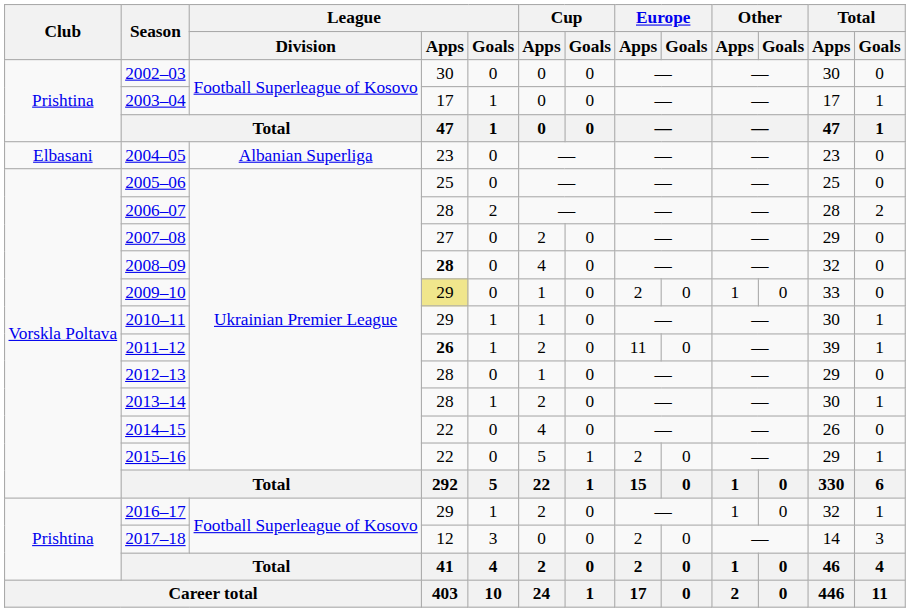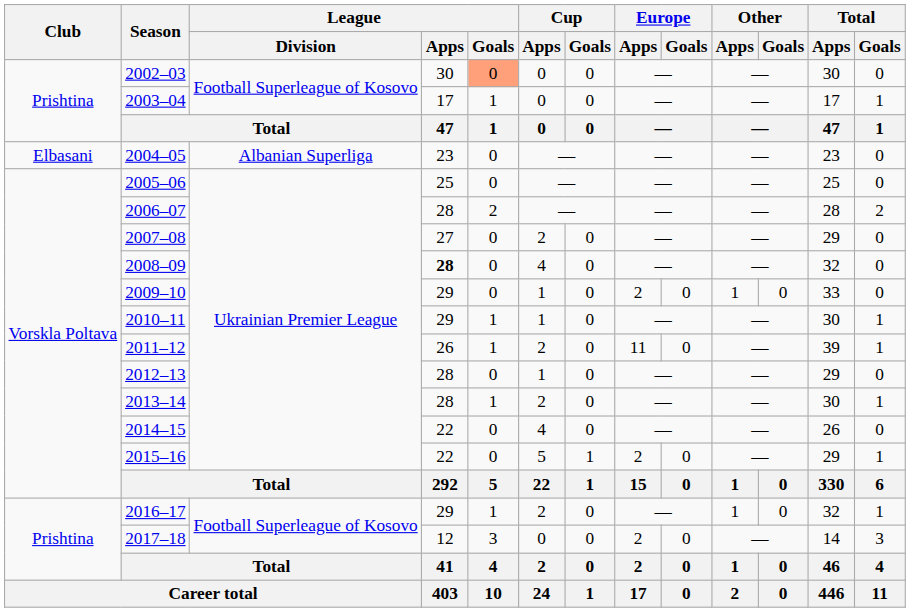2002–03 | League / Goals: no background -> lightsalmon background
2009–10 | League / Apps: khaki background -> no background
2011–12 | League / Apps: bold -> normal
